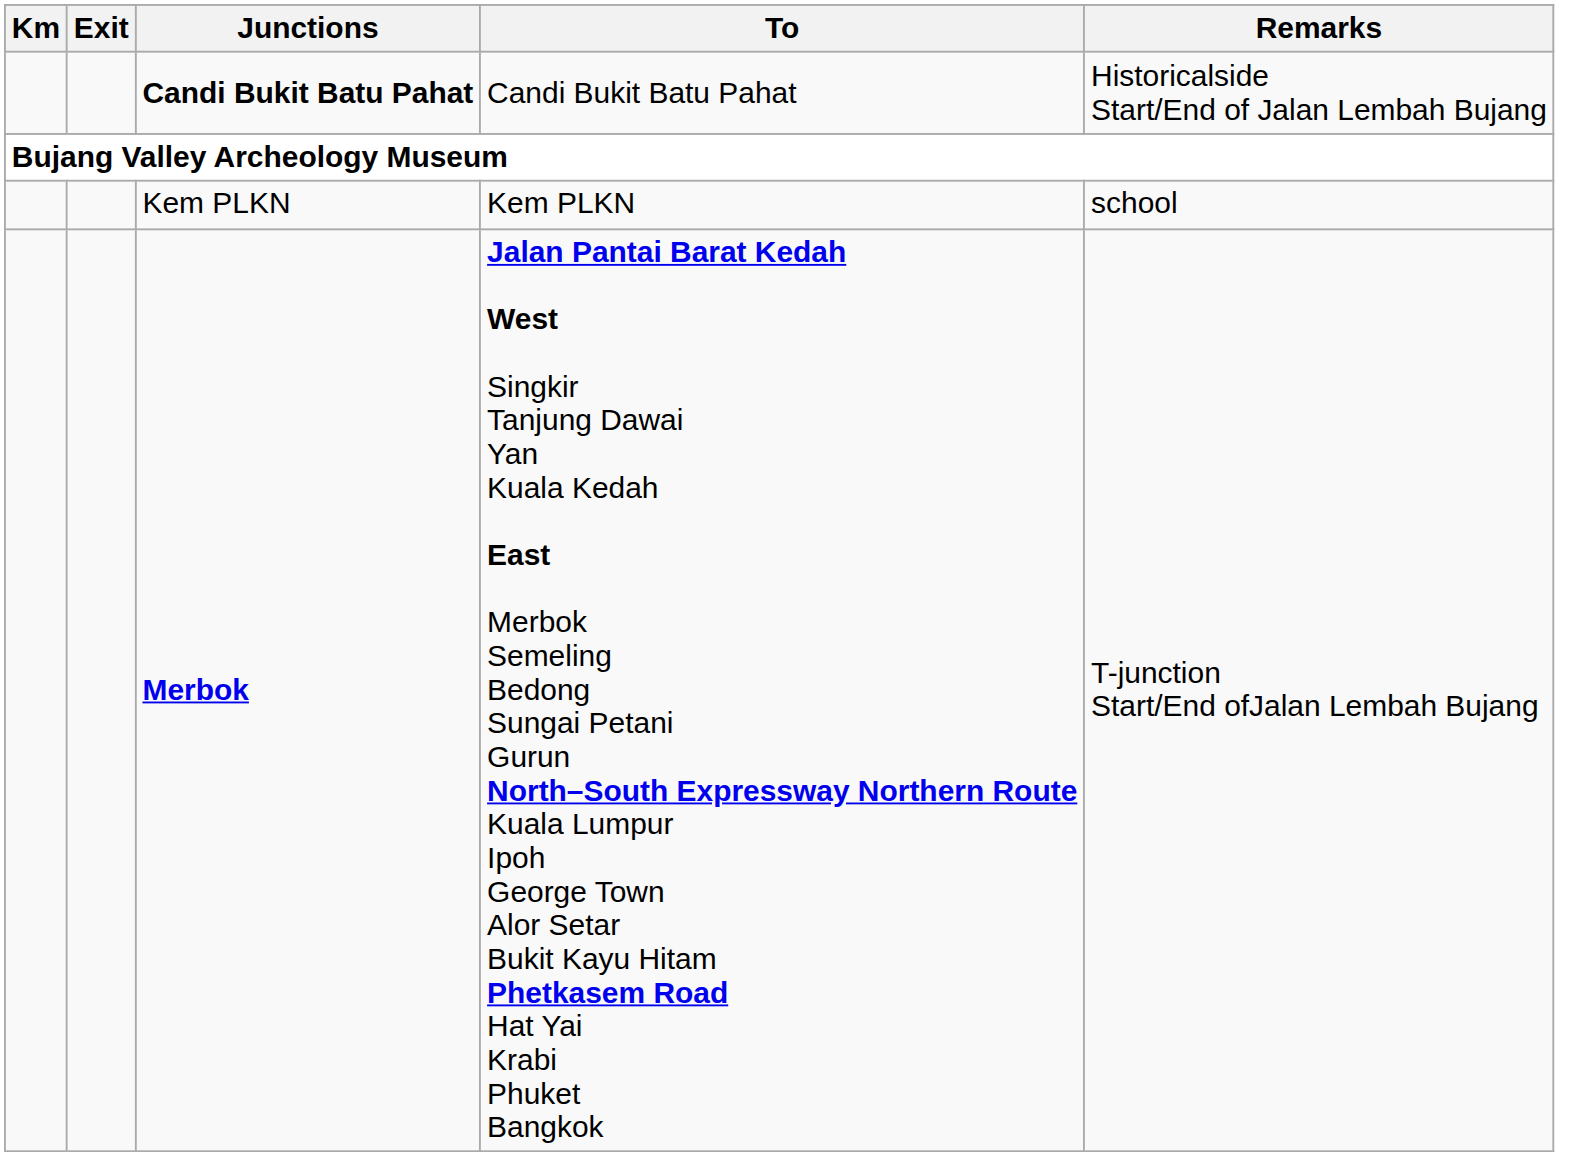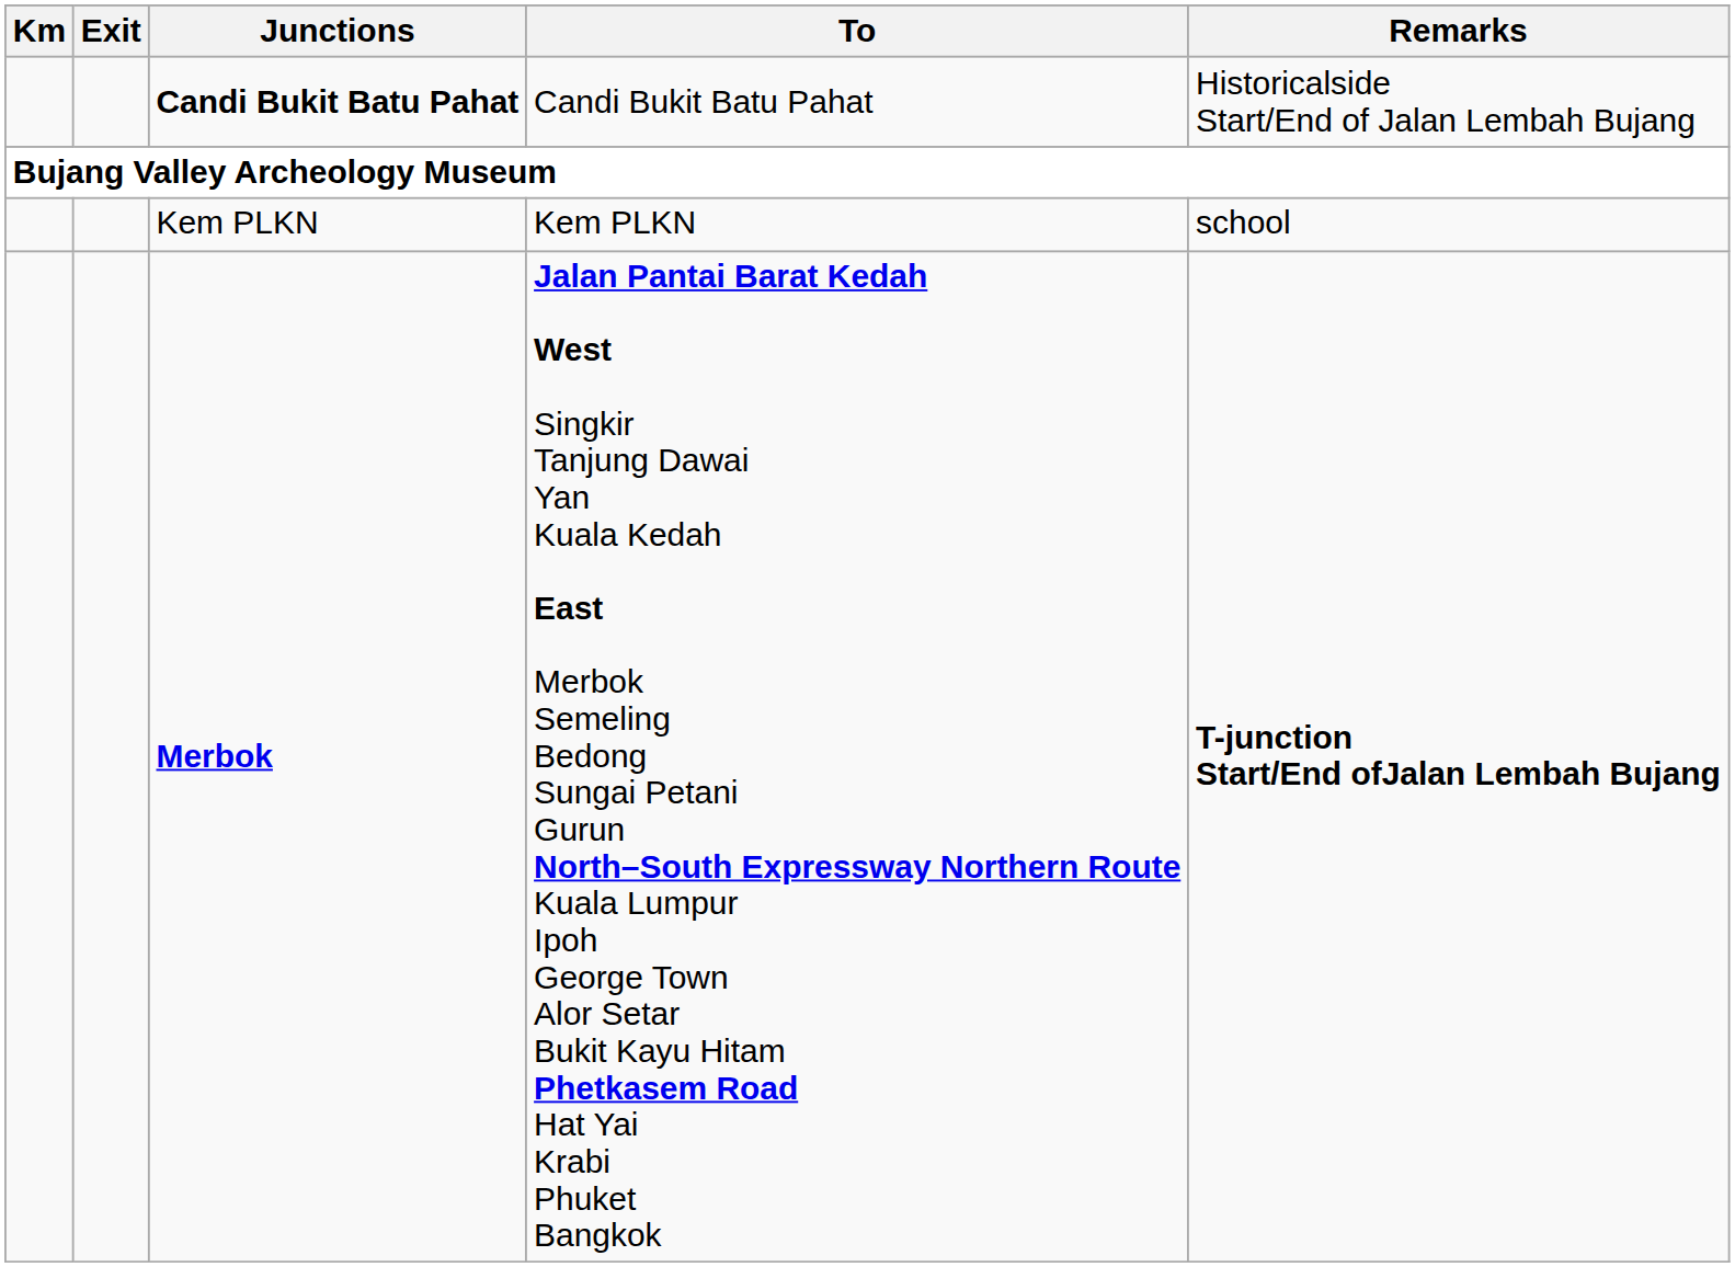Merbok | Remarks: normal -> bold
